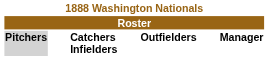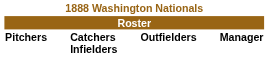Pitchers | column 1: lightgrey background -> no background
